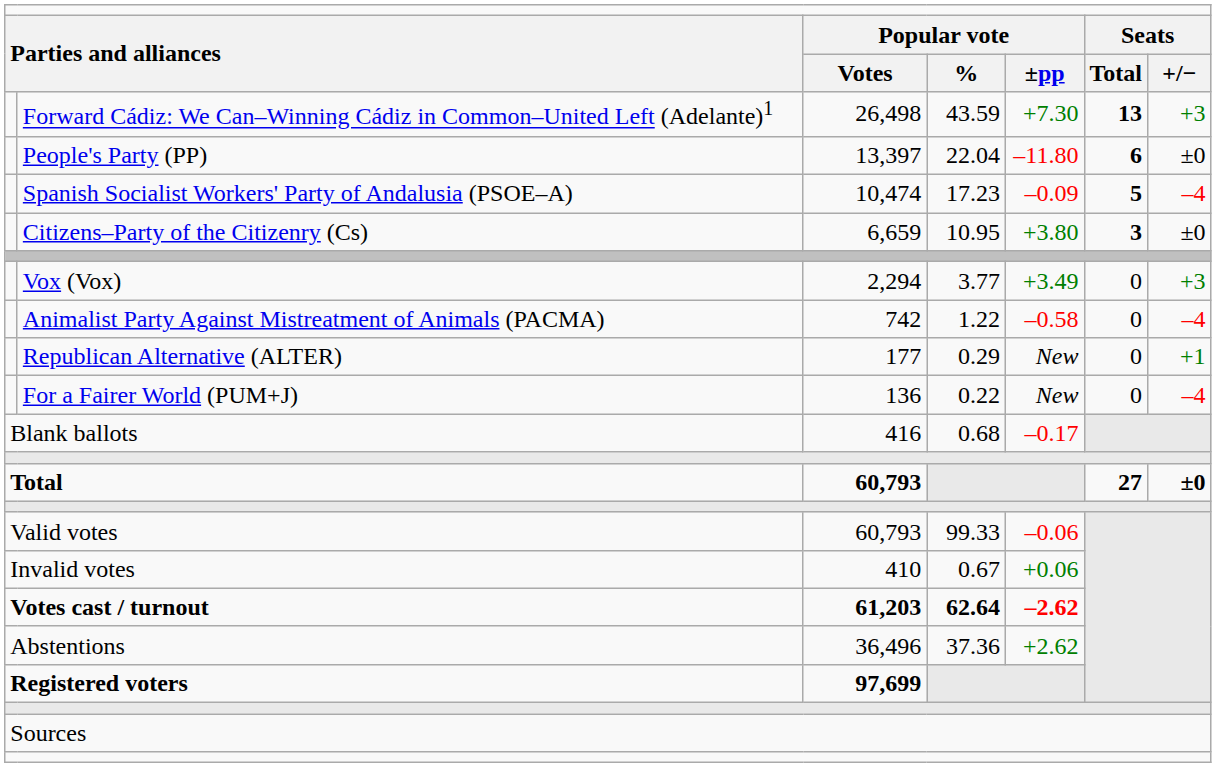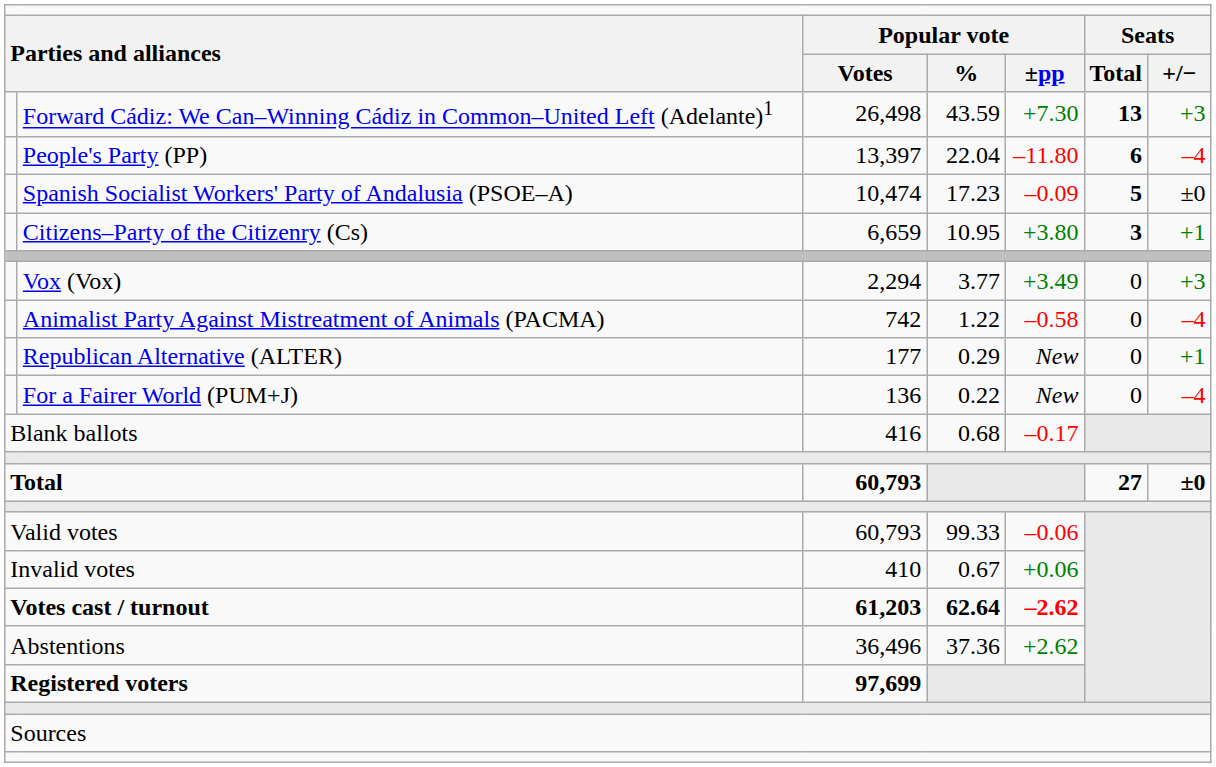People's Party (PP) | column 7: ±0 -> –4
Spanish Socialist Workers' Party of Andalusia (PSOE–A) | column 7: –4 -> ±0
Citizens–Party of the Citizenry (Cs) | column 7: ±0 -> +1
